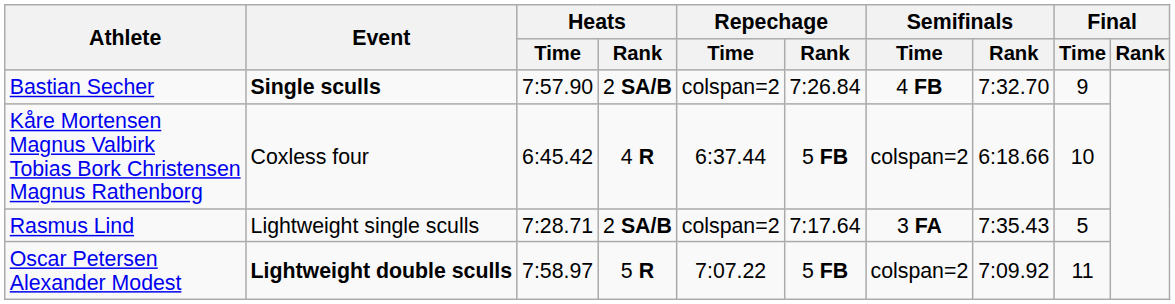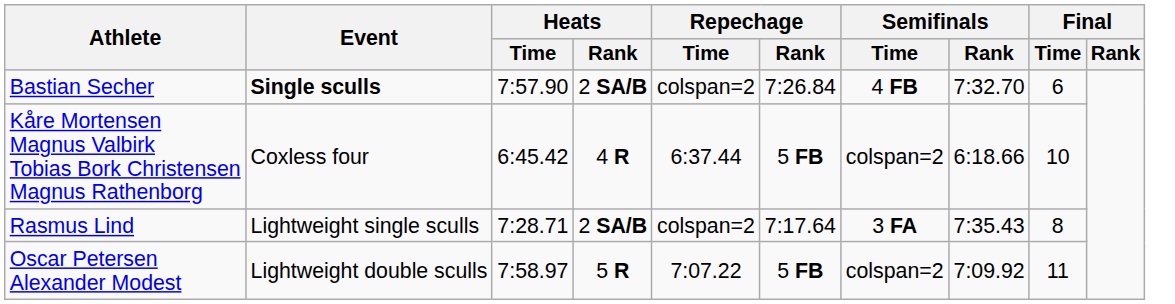Bastian Secher | Final / Time: 9 -> 6
Rasmus Lind | Final / Time: 5 -> 8
Oscar Petersen Alexander Modest | Event: bold -> normal
